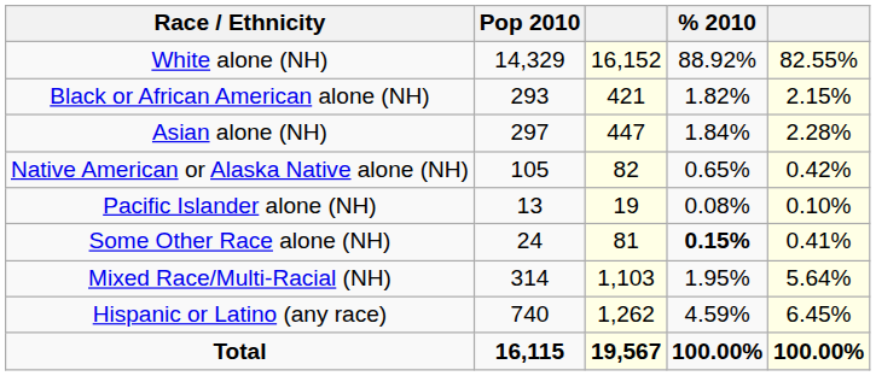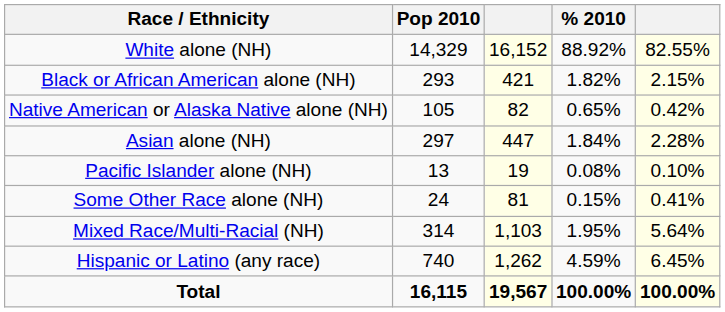rows swapped: Native American or Alaska Native alone (NH) <-> Asian alone (NH)
Some Other Race alone (NH) | % 2010: bold -> normal
